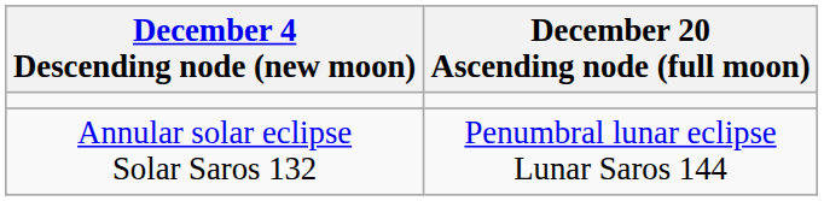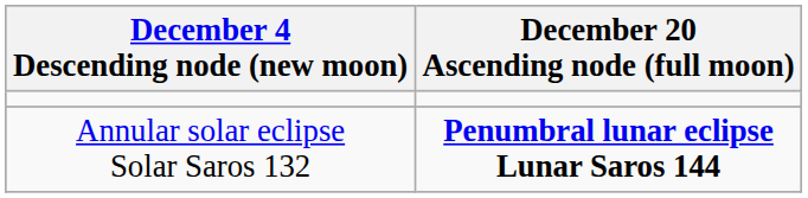Annular solar eclipse Solar Saros 132 | December 20 Ascending node (full moon): normal -> bold
